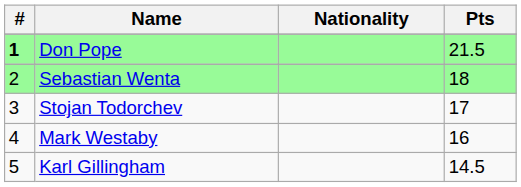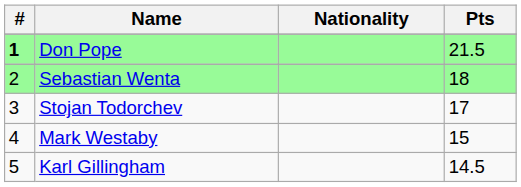Mark Westaby | Pts: 16 -> 15
